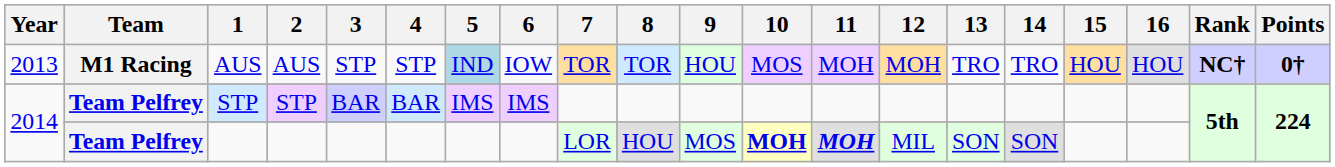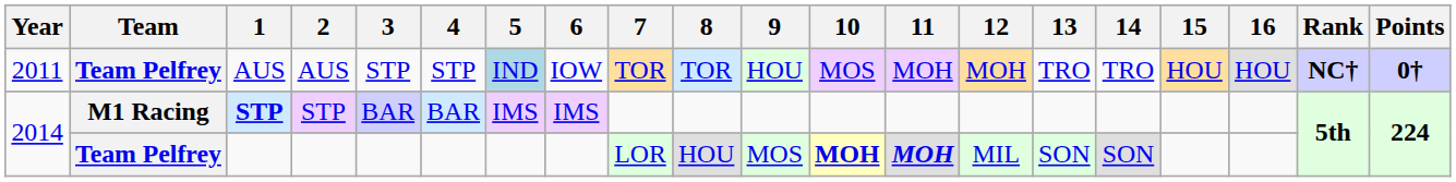row 2 | Year: 2013 -> 2011
row 2 | Team: M1 Racing -> Team Pelfrey
row 3 | Team: Team Pelfrey -> M1 Racing
row 3 | 1: normal -> bold
